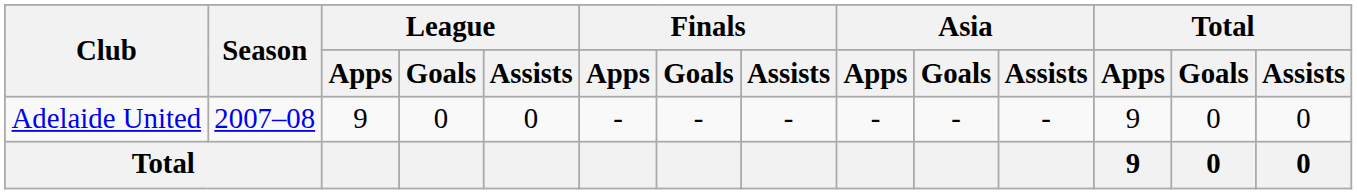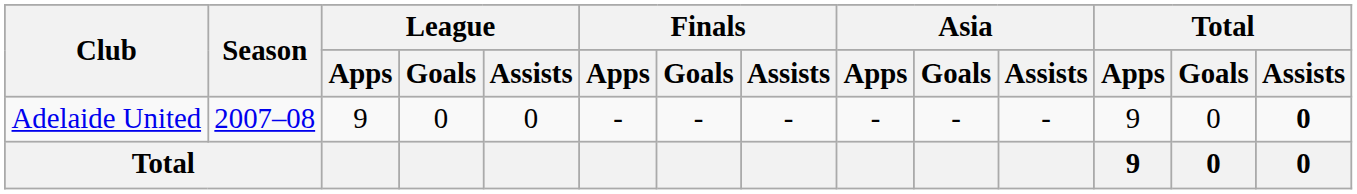Adelaide United | Total / Assists: normal -> bold
